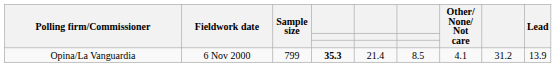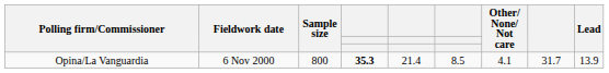Opina/La Vanguardia | Sample size: 799 -> 800
Opina/La Vanguardia | column 8: 31.2 -> 31.7
